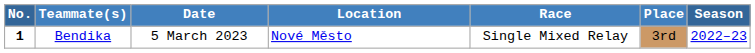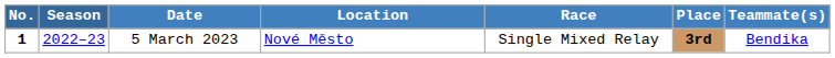columns swapped: Season <-> Teammate(s)
5 March 2023 | Place: normal -> bold
